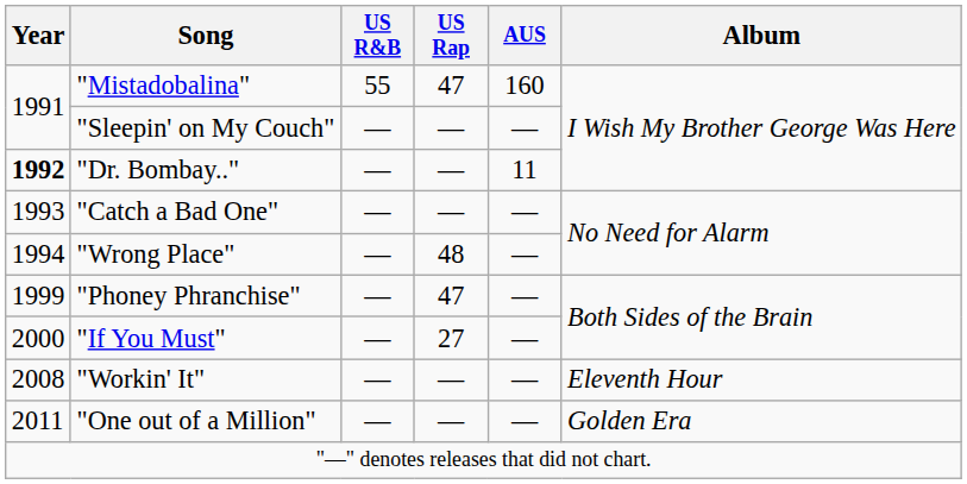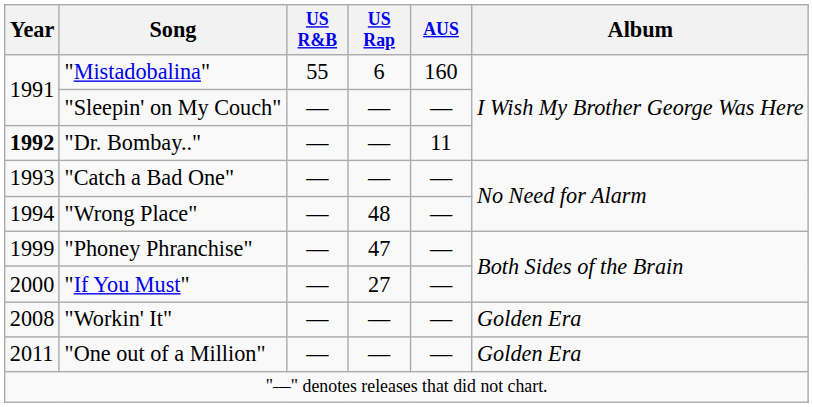"Mistadobalina" | US Rap: 47 -> 6
"Workin' It" | Album: Eleventh Hour -> Golden Era
